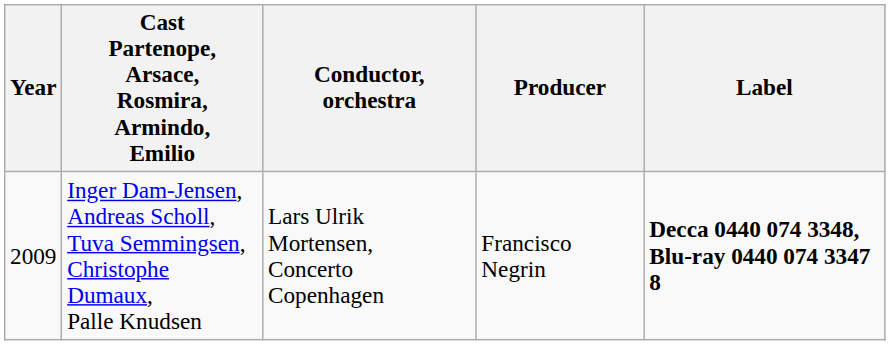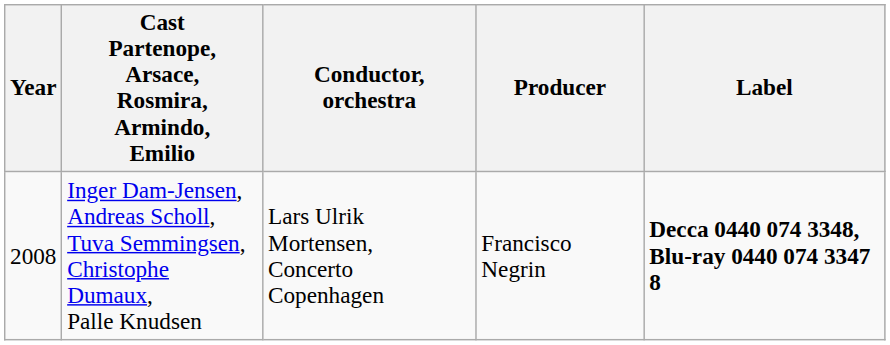row 2 | Year: 2009 -> 2008
